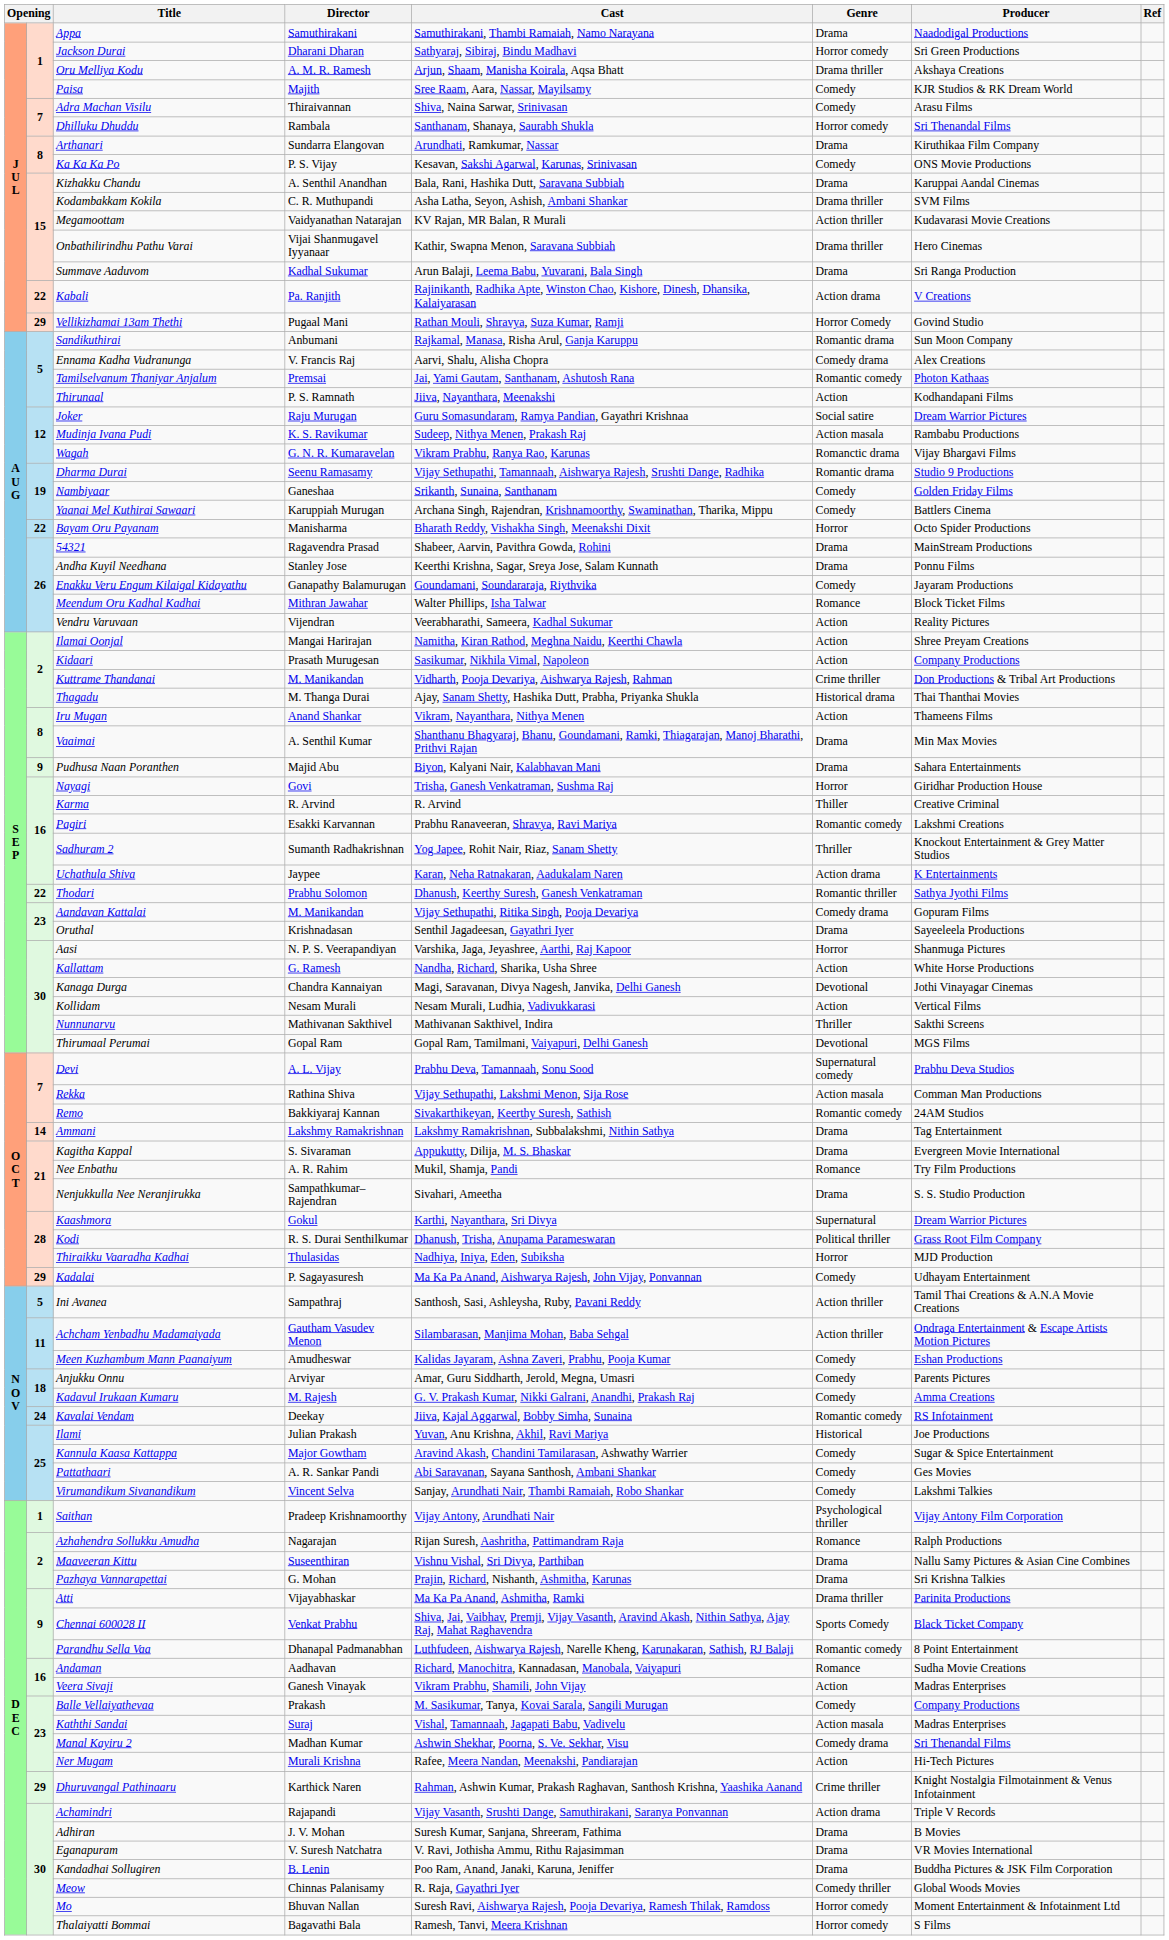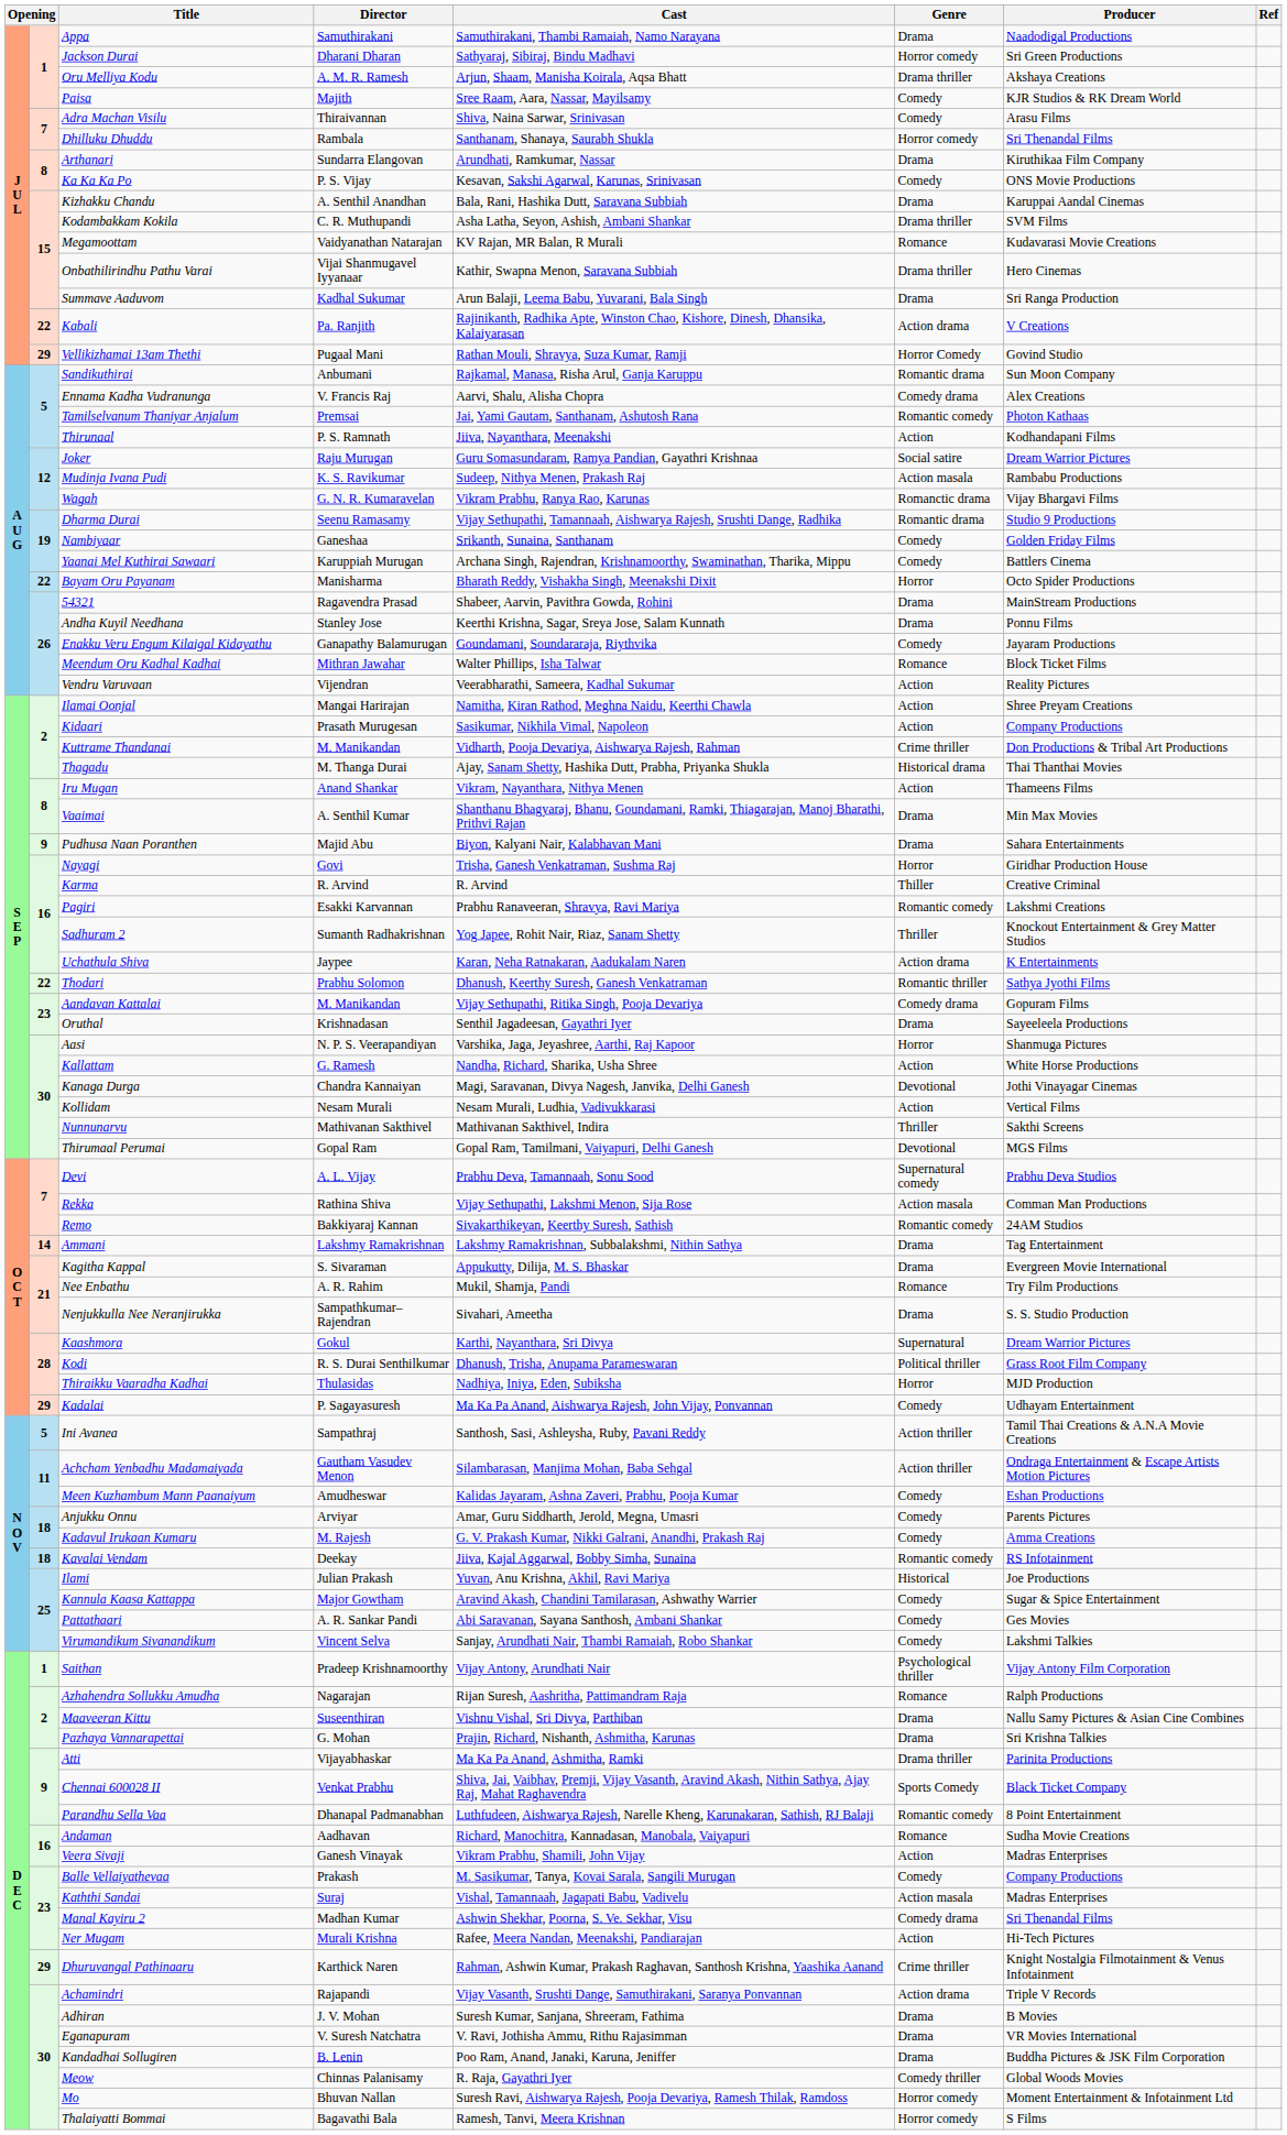Megamoottam | Genre: Action thriller -> Romance
Kavalai Vendam | column 2: 24 -> 18
